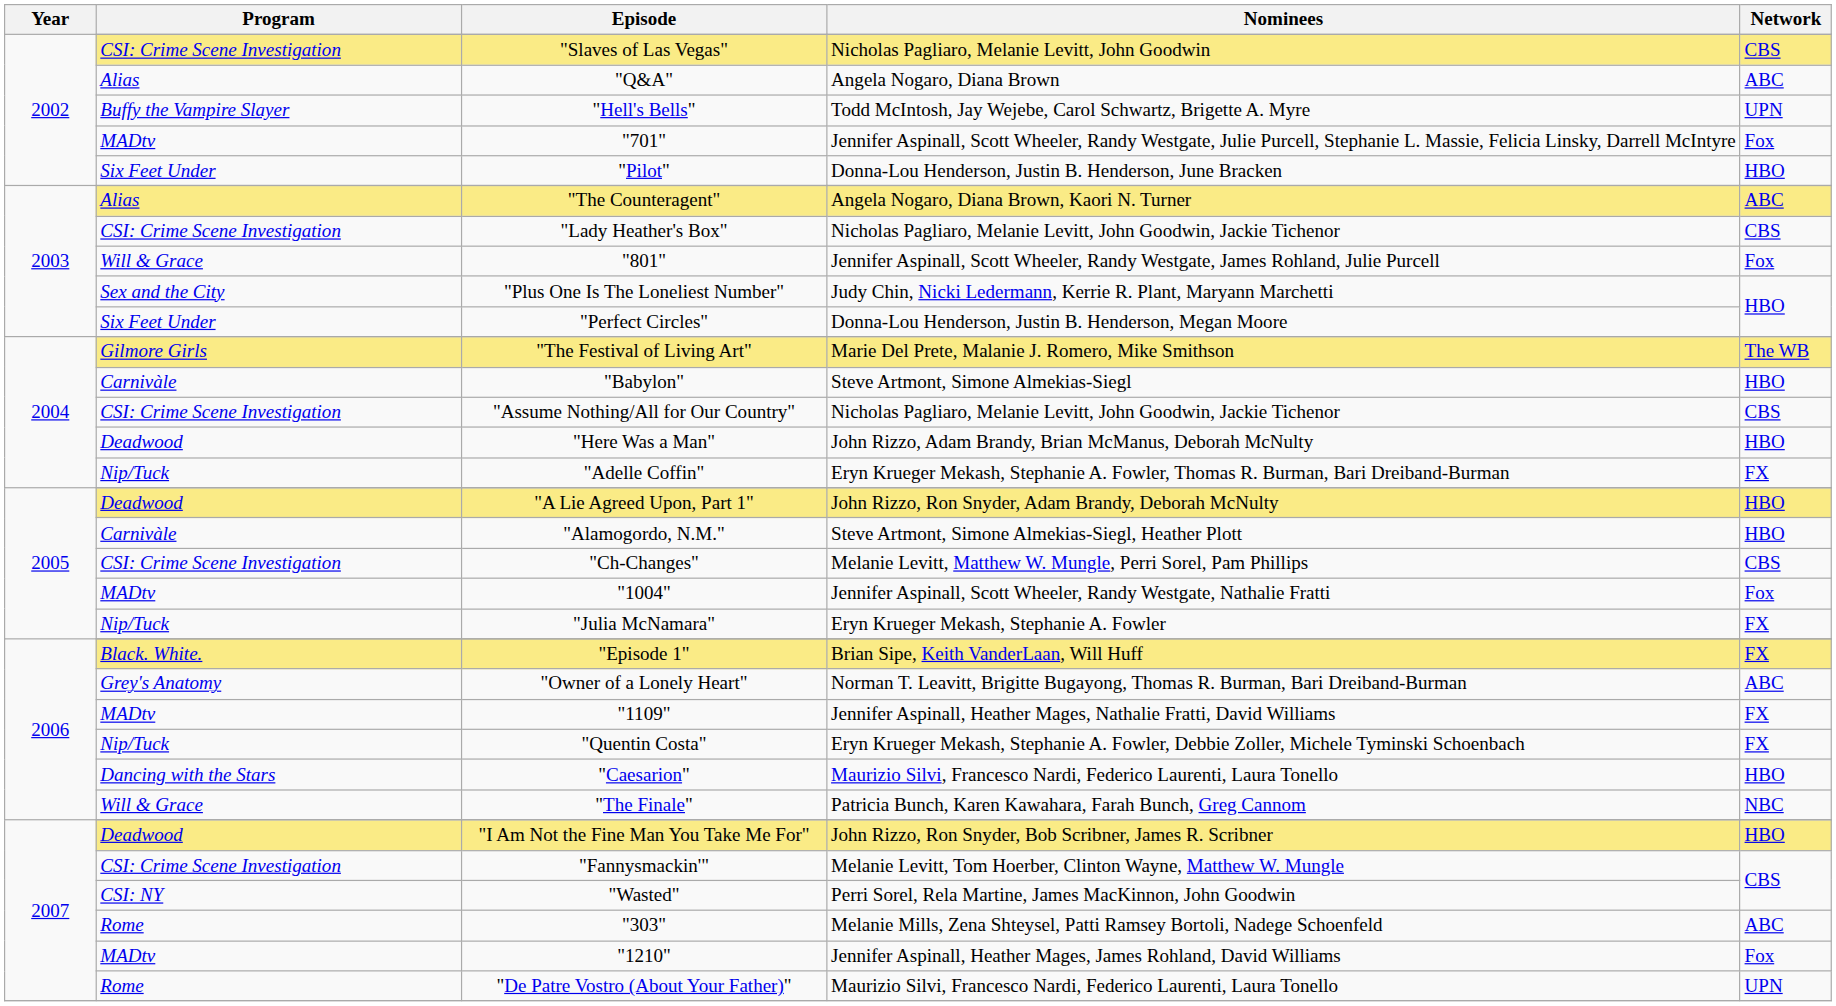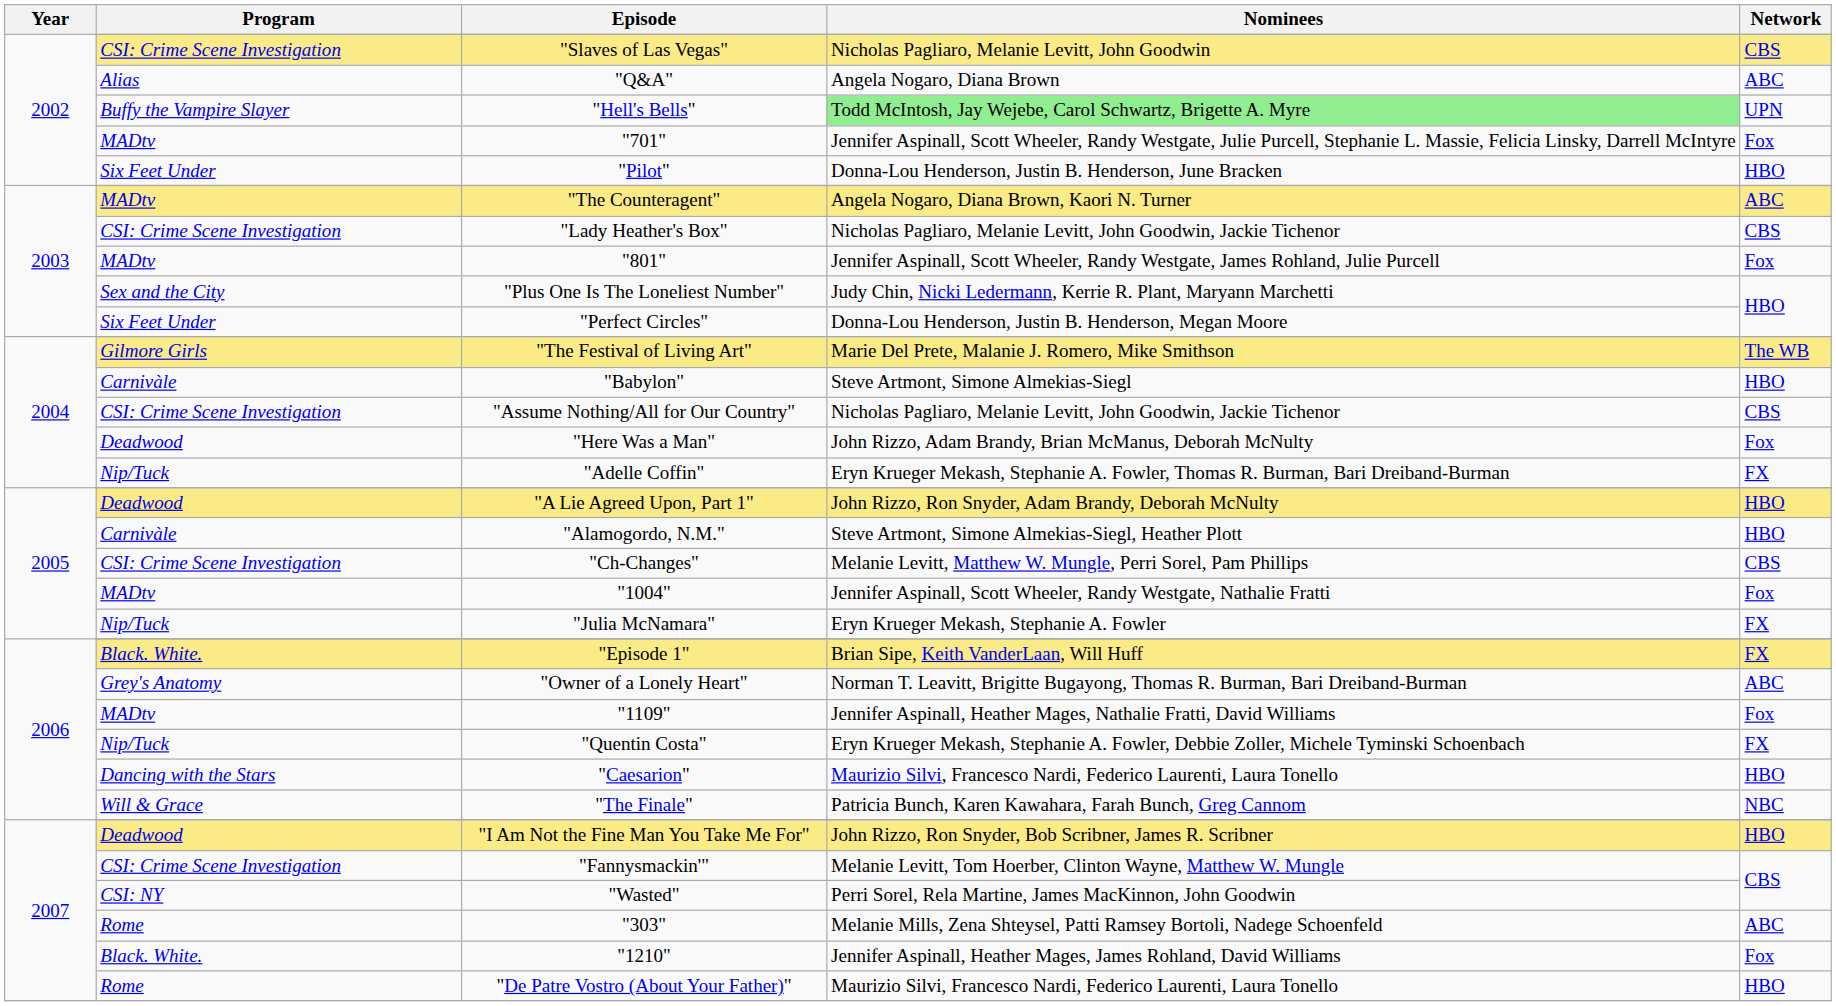"Hell's Bells" | Nominees: no background -> lightgreen background
"The Counteragent" | Program: Alias -> MADtv
"801" | Program: Will & Grace -> MADtv
"Here Was a Man" | Network: HBO -> Fox
"1109" | Network: FX -> Fox
"1210" | Program: MADtv -> Black. White.
"De Patre Vostro (About Your Father)" | Network: UPN -> HBO
